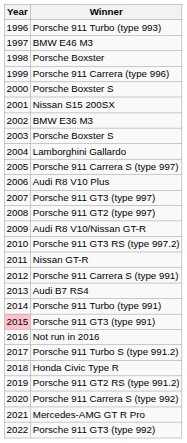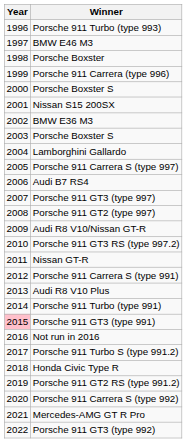row 12 | Winner: Audi R8 V10 Plus -> Audi B7 RS4
row 19 | Winner: Audi B7 RS4 -> Audi R8 V10 Plus
